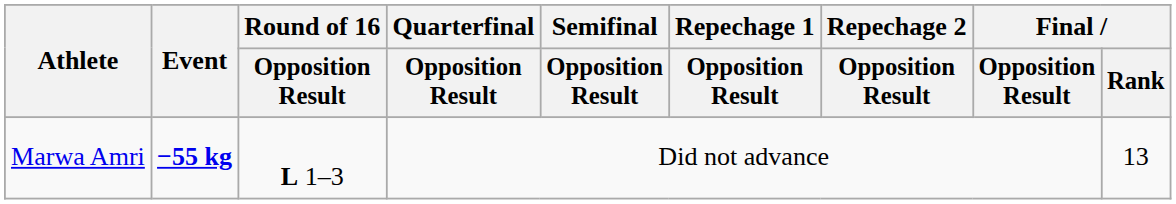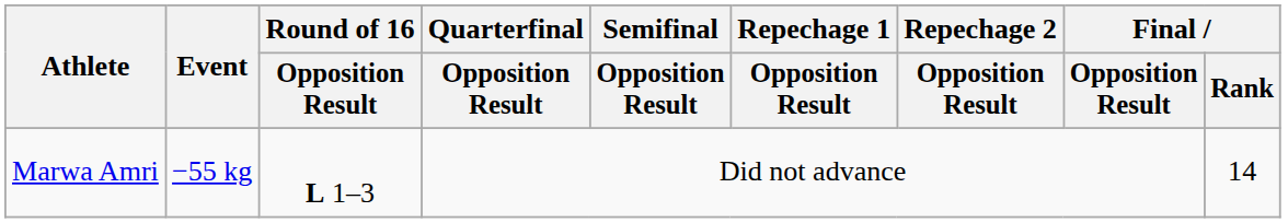Marwa Amri | Event: bold -> normal
Marwa Amri | Final / Rank: 13 -> 14
